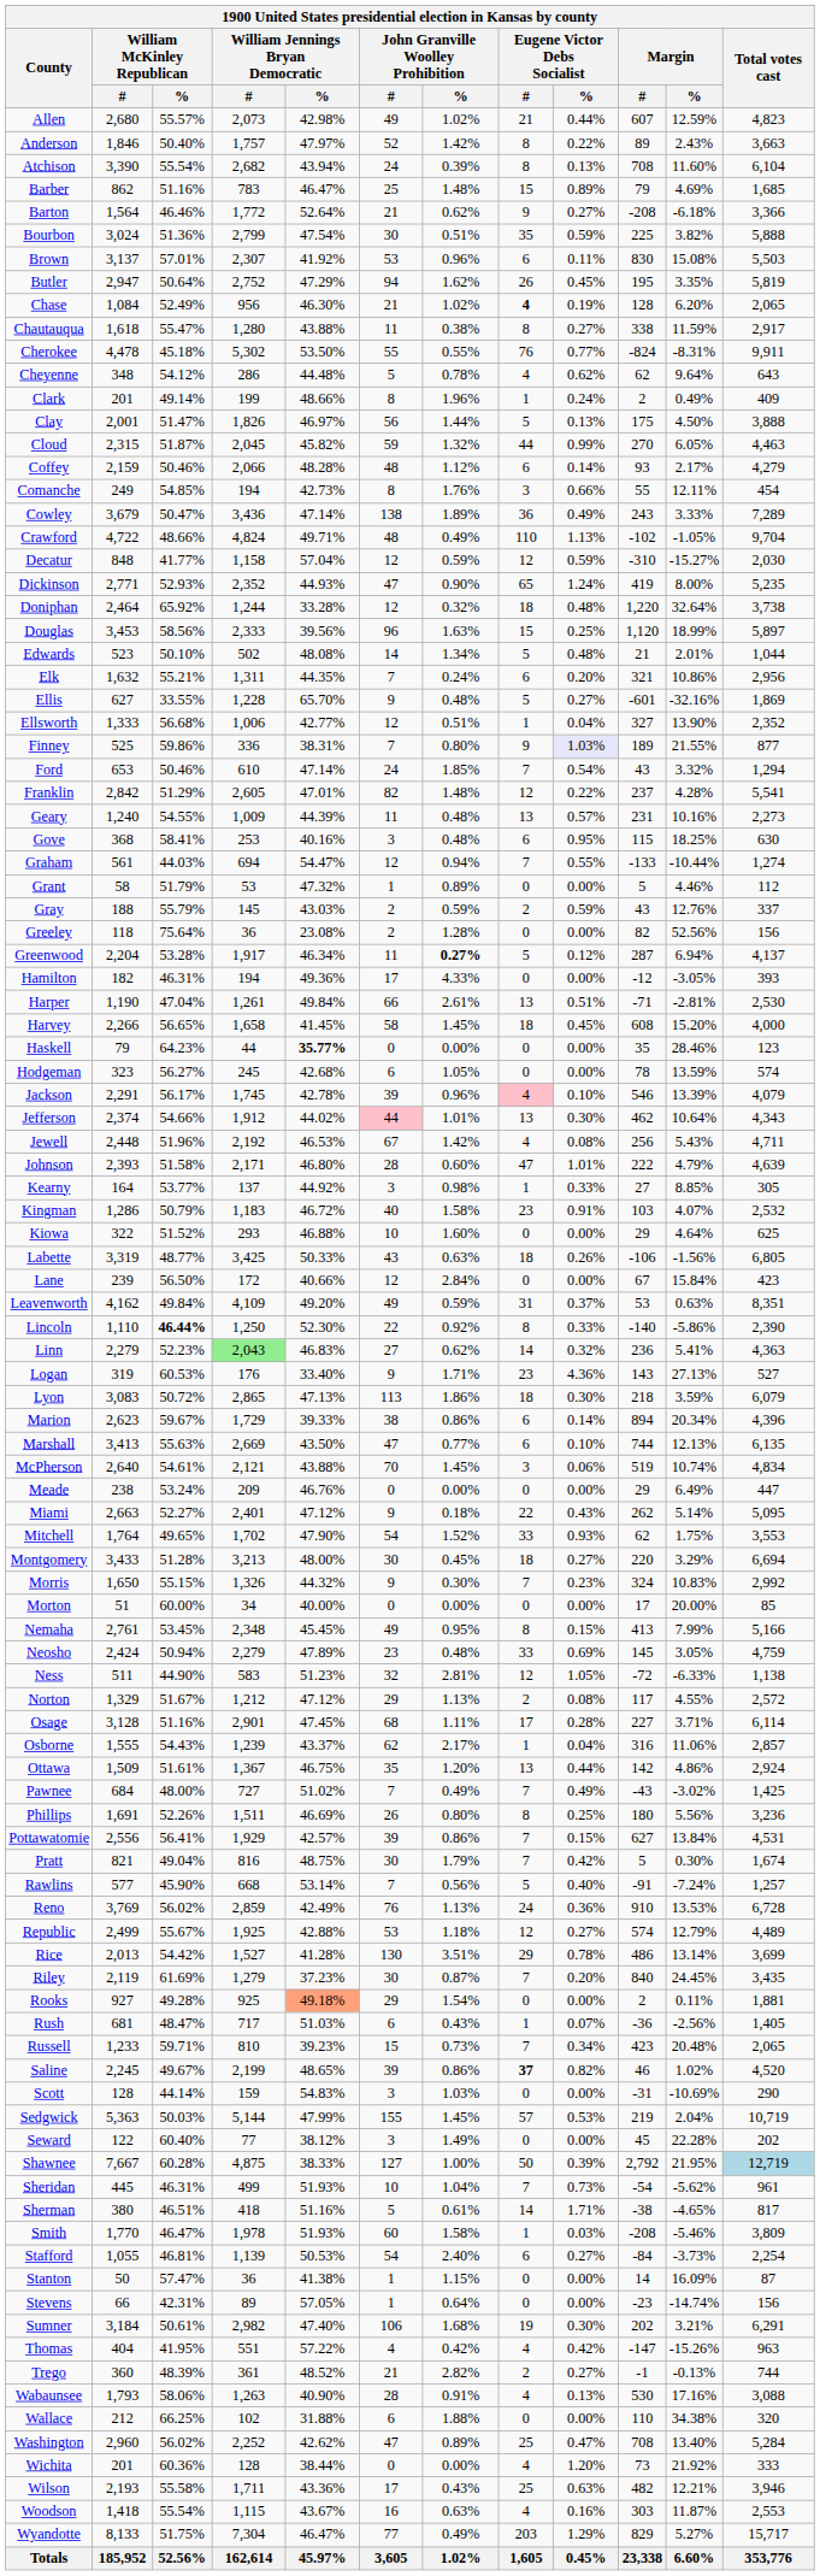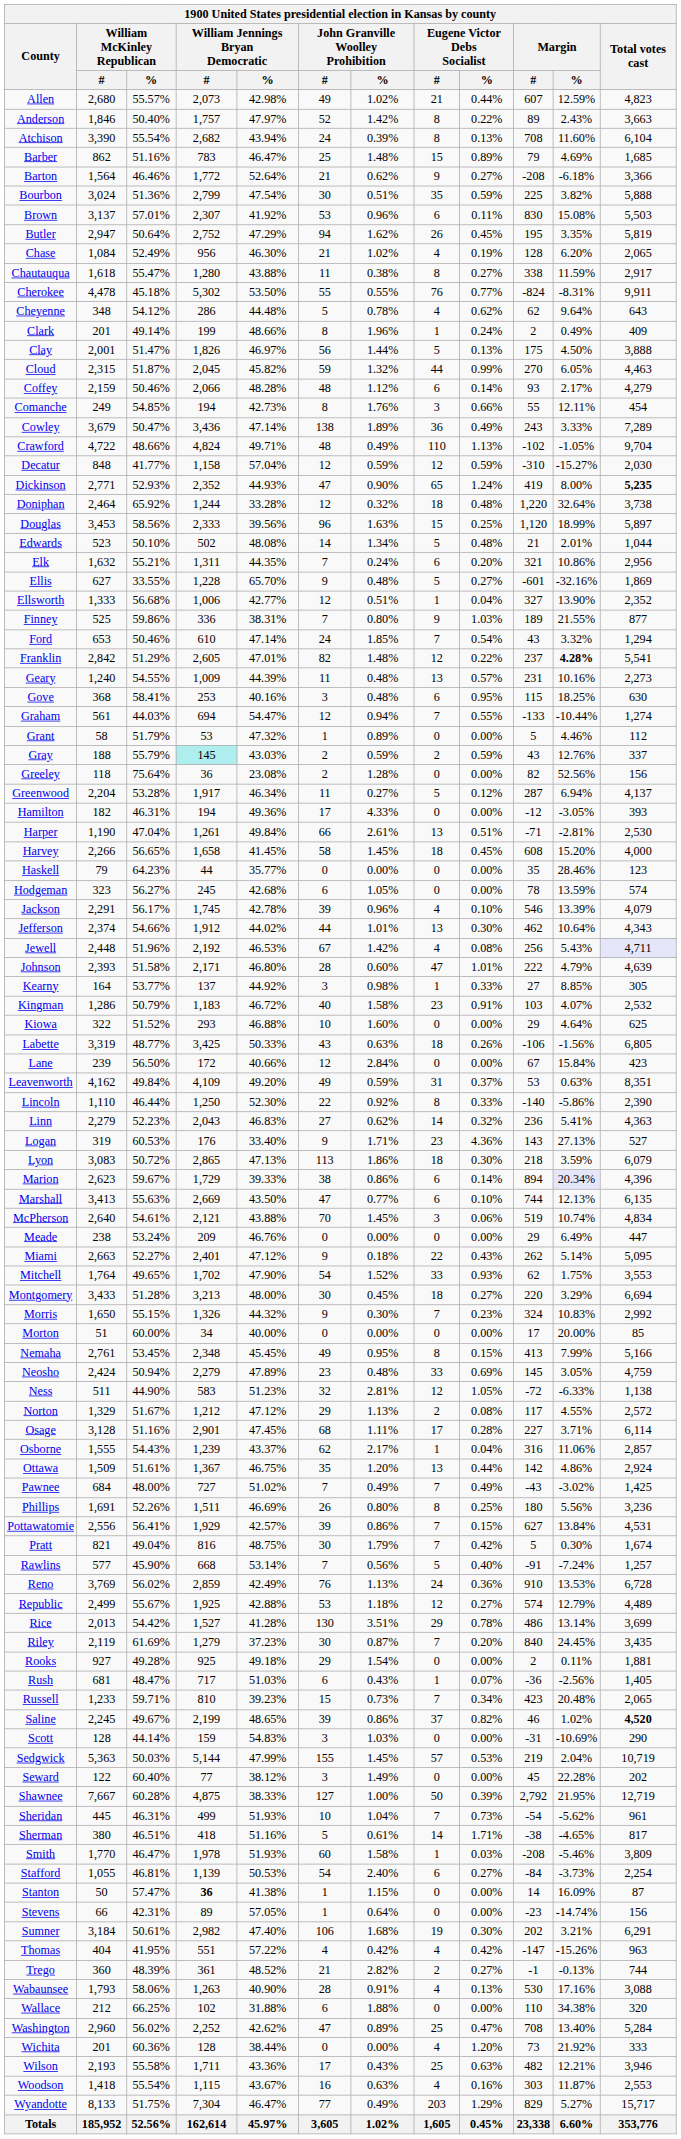Chase | Eugene Victor Debs Socialist / #: bold -> normal
Dickinson | Total votes cast: normal -> bold
Finney | Eugene Victor Debs Socialist / %: lavender background -> no background
Franklin | Margin / %: normal -> bold
Gray | William Jennings Bryan Democratic / #: no background -> paleturquoise background
Greenwood | John Granville Woolley Prohibition / %: bold -> normal
Haskell | William Jennings Bryan Democratic / %: bold -> normal
Jackson | Eugene Victor Debs Socialist / #: pink background -> no background
Jefferson | John Granville Woolley Prohibition / #: pink background -> no background
Jewell | Total votes cast: no background -> lavender background
Lincoln | William McKinley Republican / %: bold -> normal
Linn | William Jennings Bryan Democratic / #: lightgreen background -> no background
Marion | Margin / %: no background -> lavender background
Rooks | William Jennings Bryan Democratic / %: lightsalmon background -> no background
Saline | Eugene Victor Debs Socialist / #: bold -> normal
Saline | Total votes cast: normal -> bold
Shawnee | Total votes cast: lightblue background -> no background
Stanton | William Jennings Bryan Democratic / #: normal -> bold
